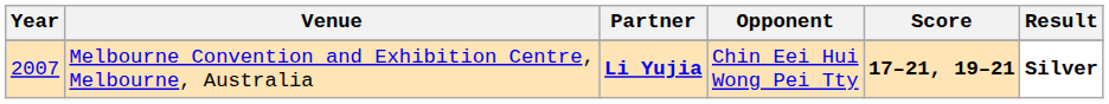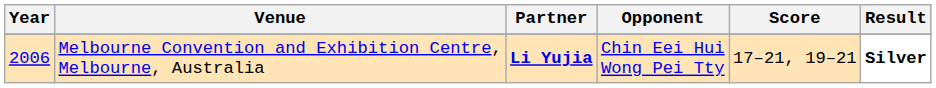row 2 | Year: 2007 -> 2006
row 2 | Score: bold -> normal
